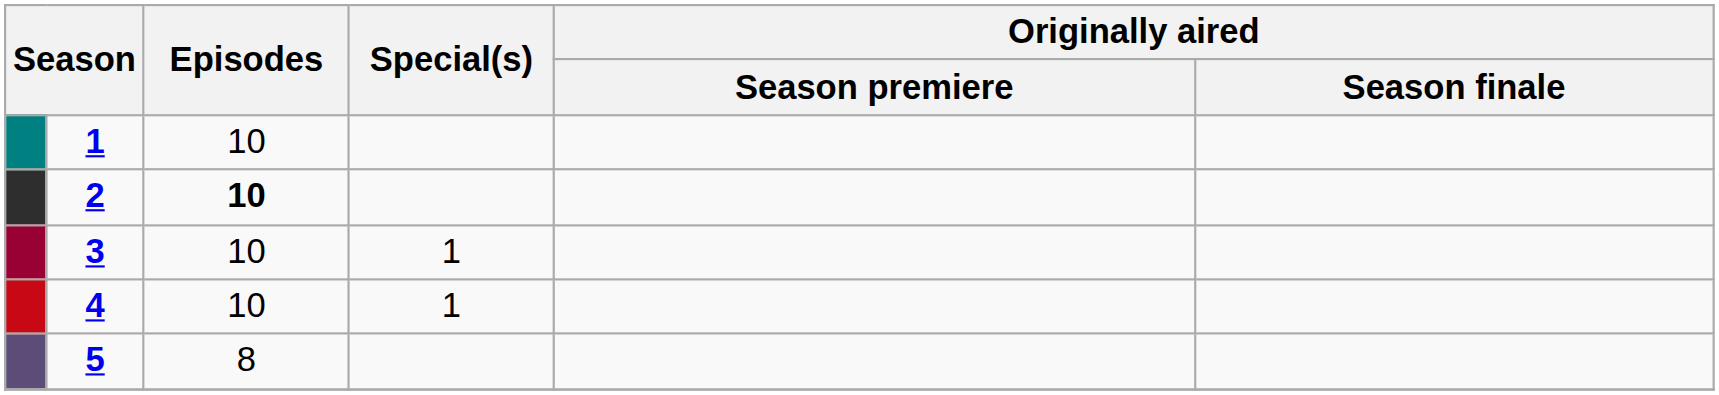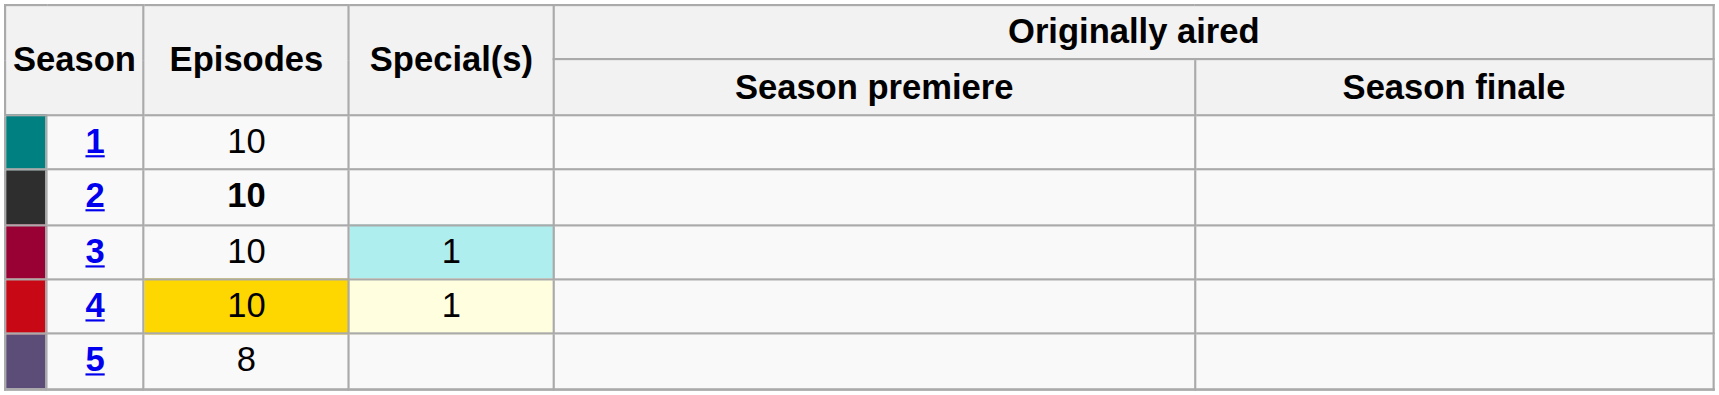3 | Special(s): no background -> paleturquoise background
4 | Episodes: no background -> gold background
4 | Special(s): no background -> lightyellow background
